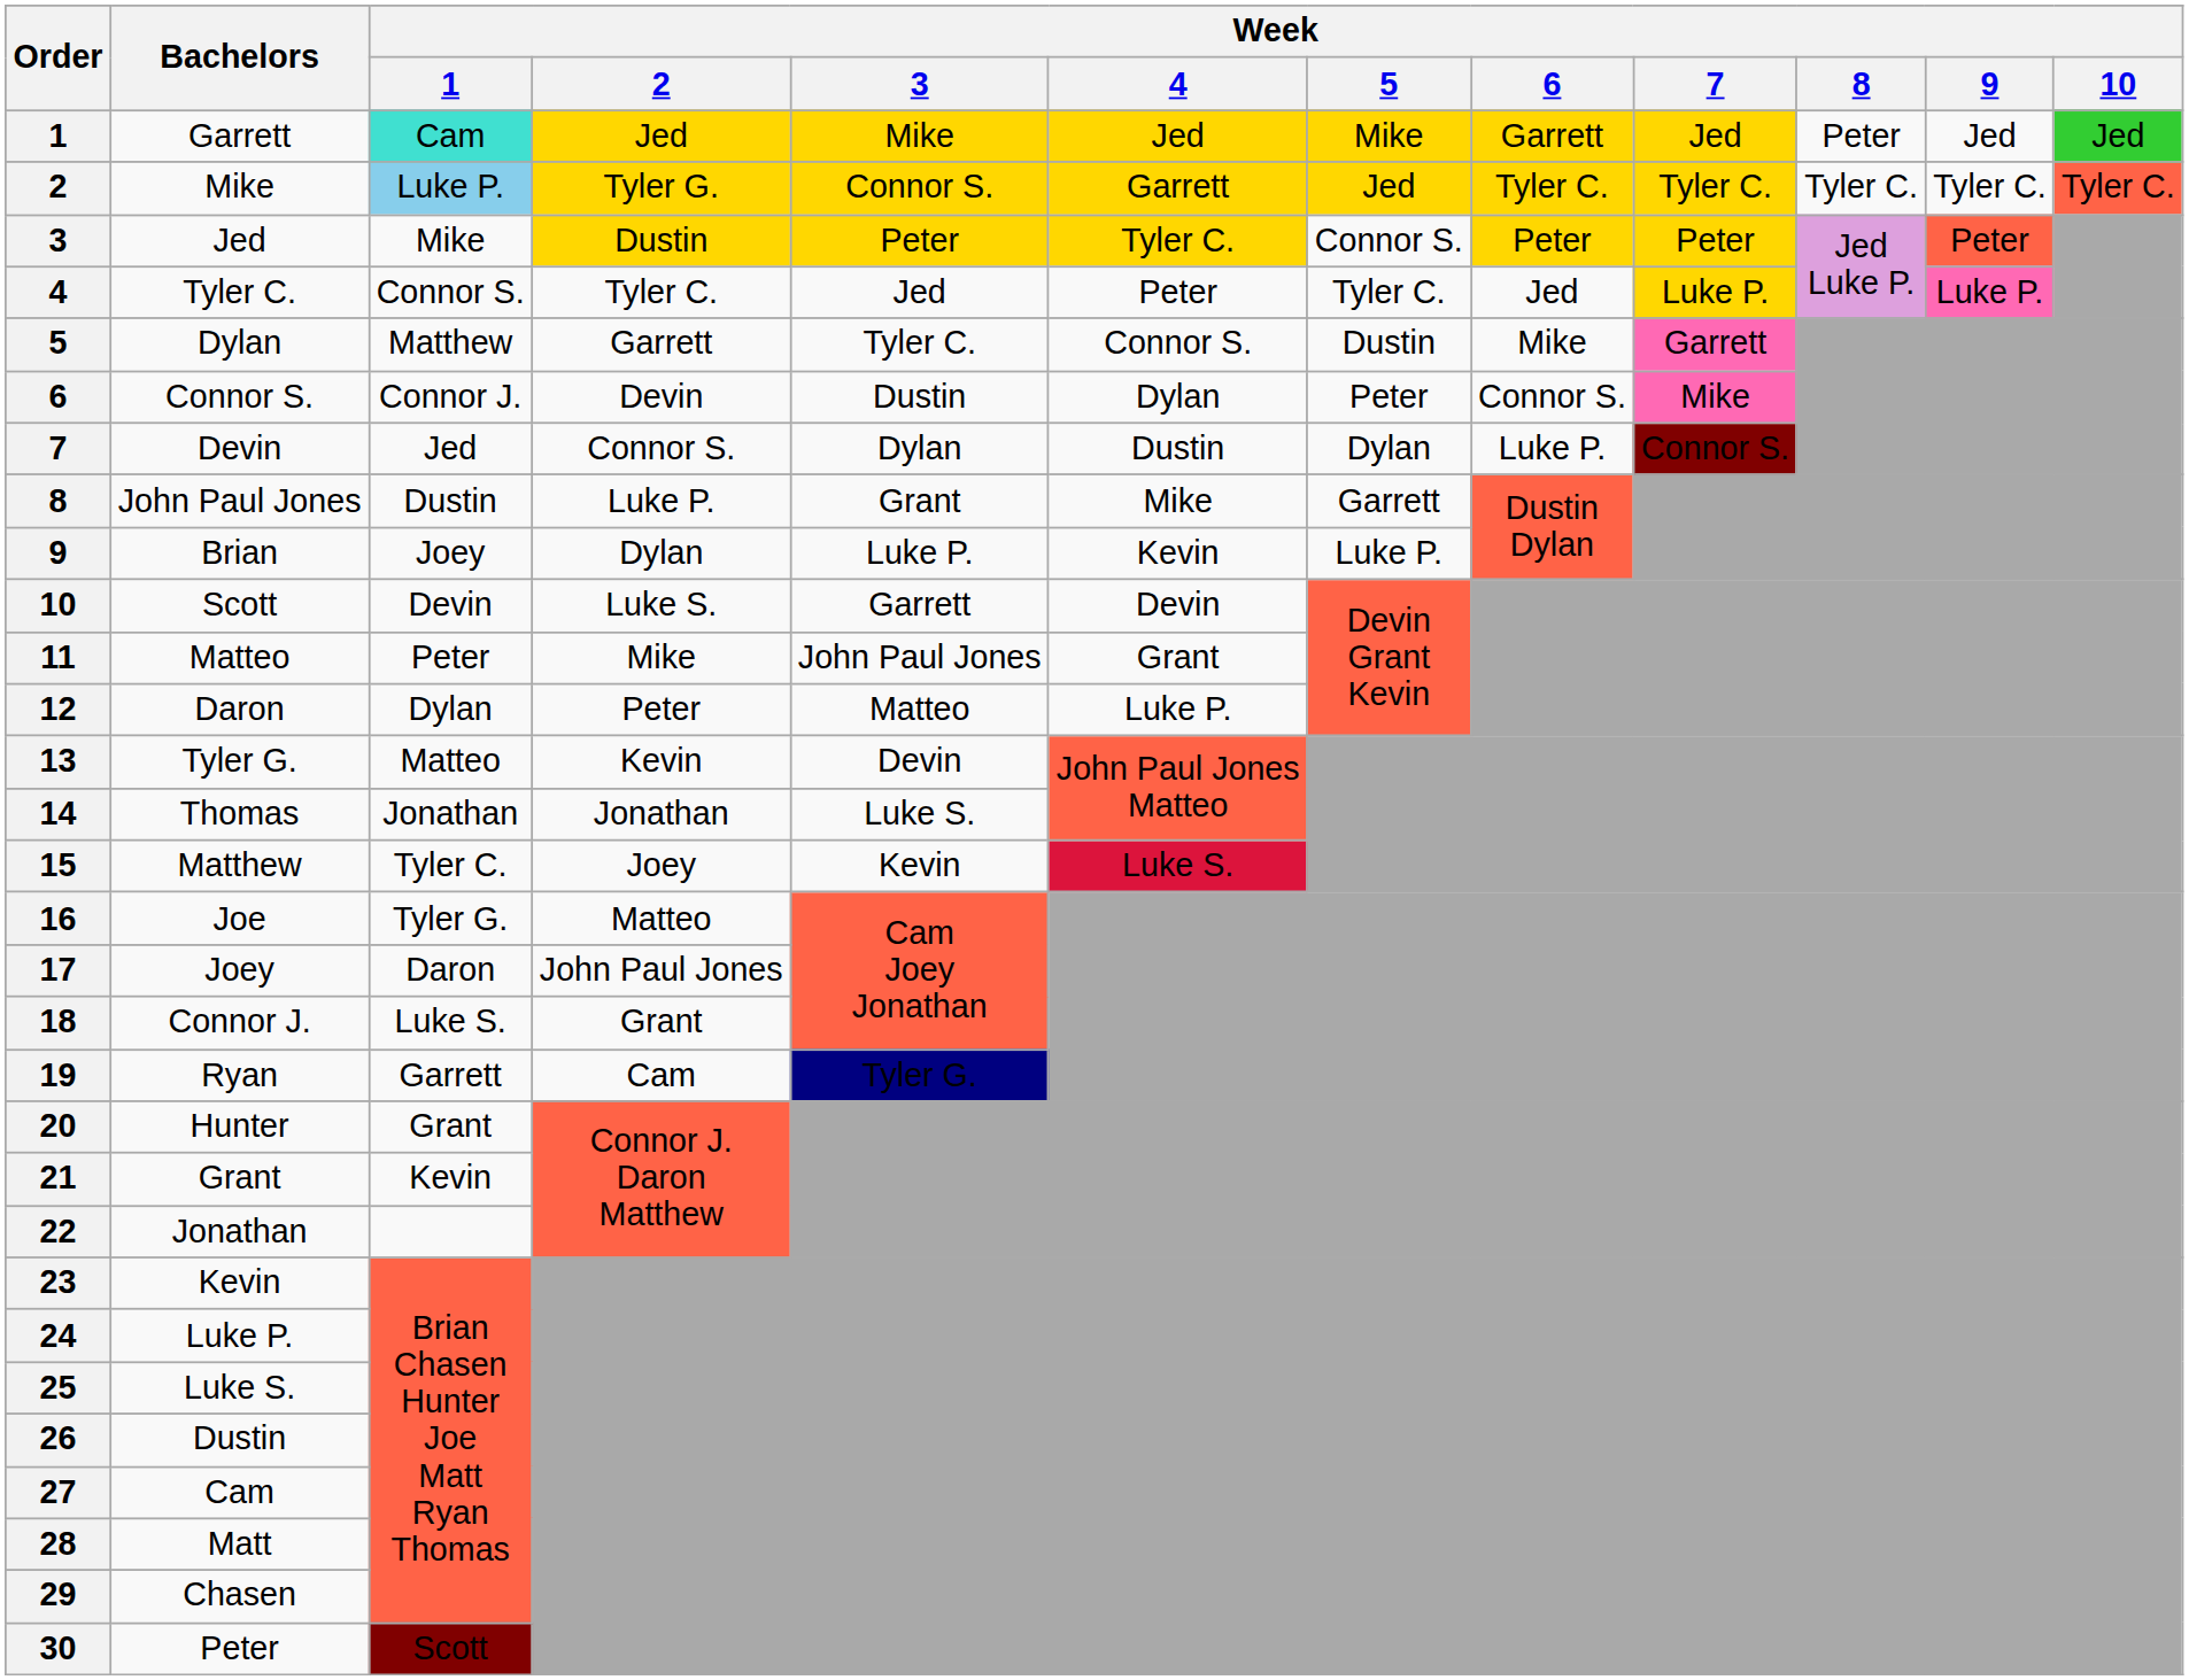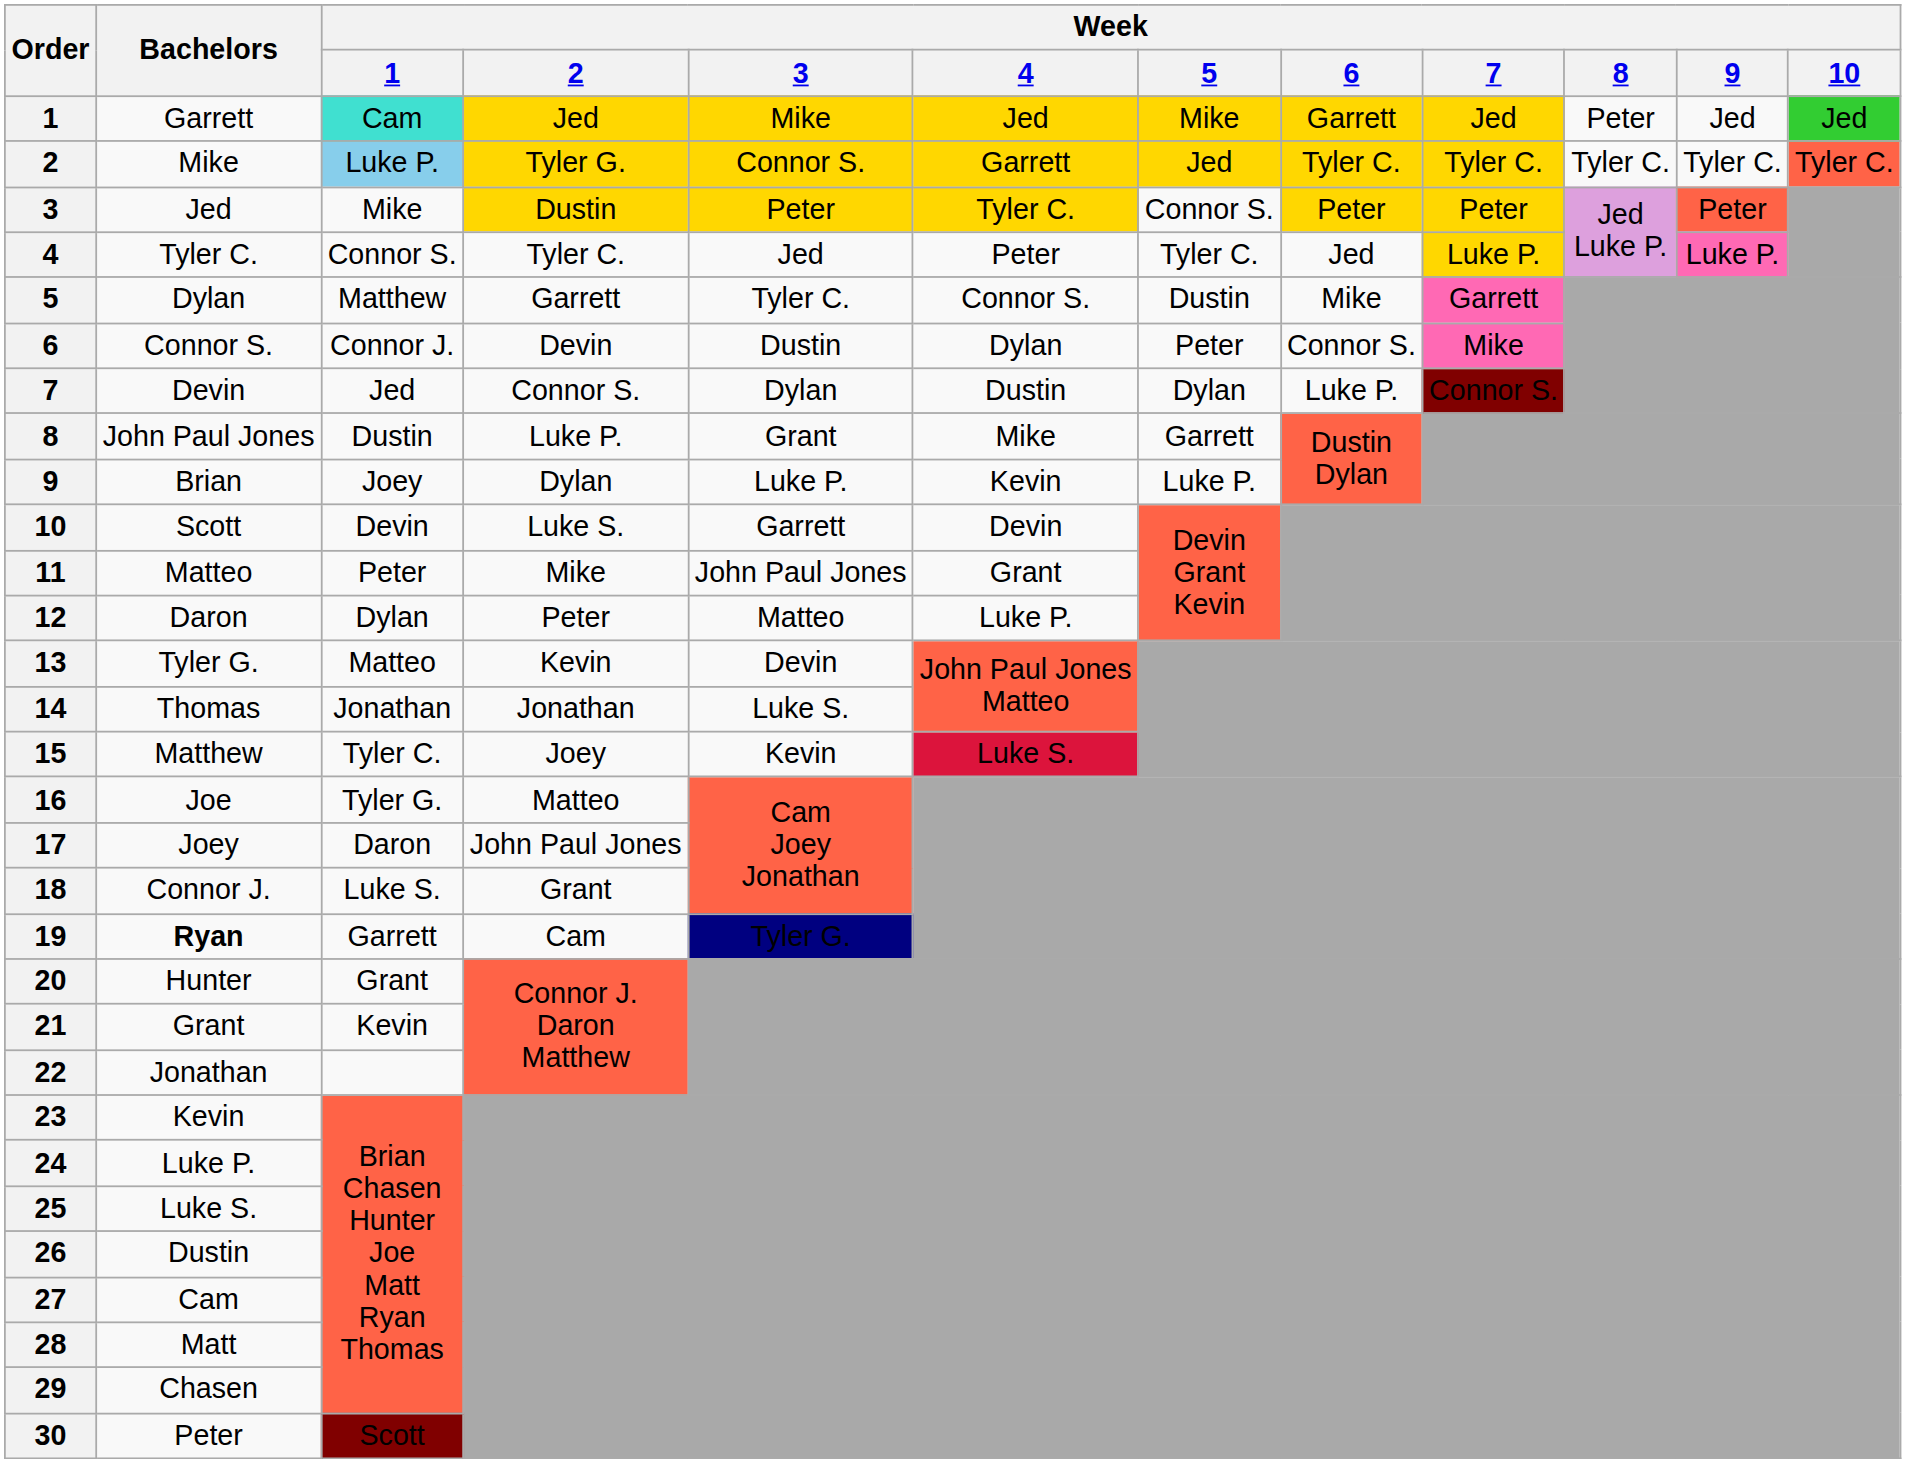19 | Bachelors: normal -> bold
